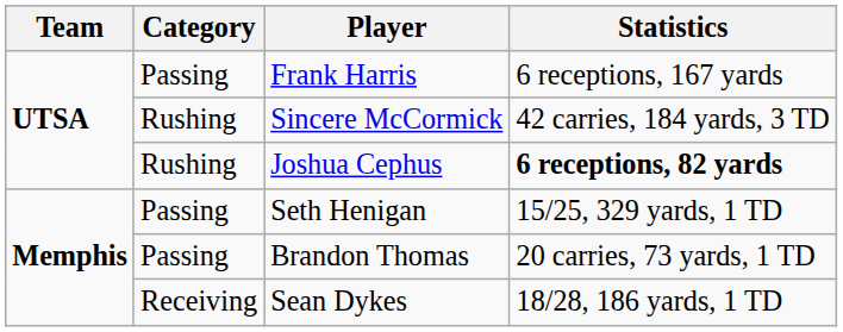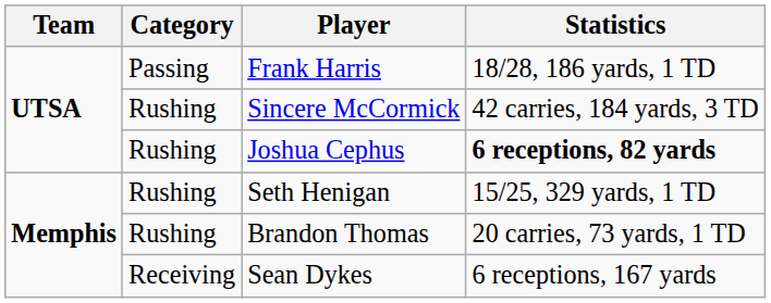Frank Harris | Statistics: 6 receptions, 167 yards -> 18/28, 186 yards, 1 TD
Seth Henigan | Category: Passing -> Rushing
Brandon Thomas | Category: Passing -> Rushing
Sean Dykes | Statistics: 18/28, 186 yards, 1 TD -> 6 receptions, 167 yards
